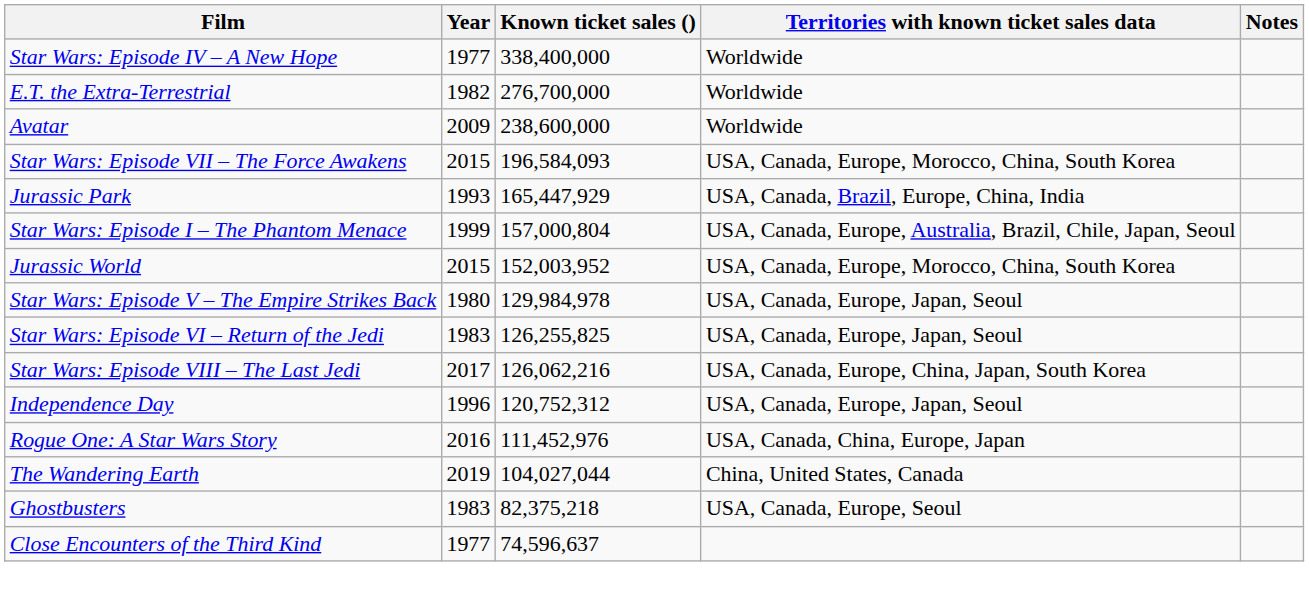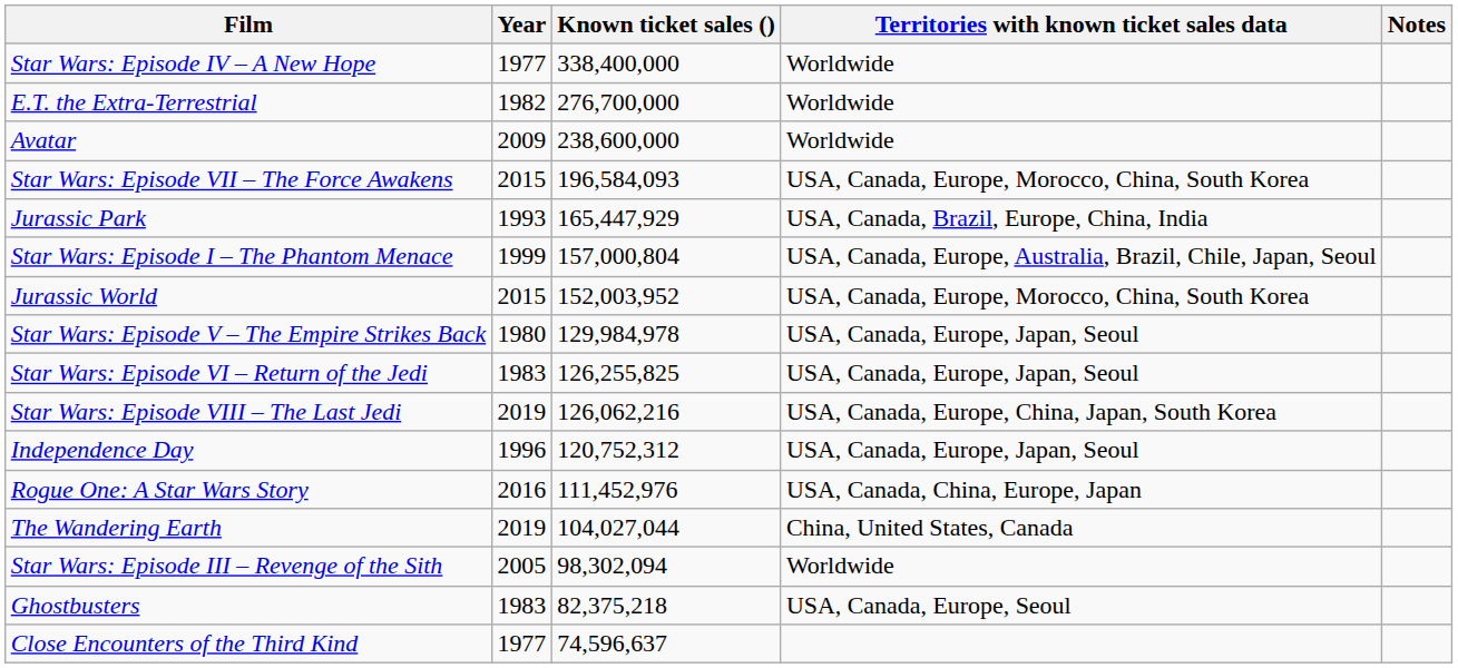Star Wars: Episode VIII – The Last Jedi | Year: 2017 -> 2019
+ row: Star Wars: Episode III – Revenge of the Sith | 2005 | 98,302,094 | Worldwide
